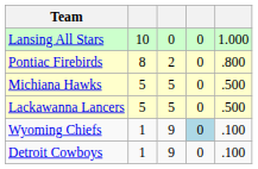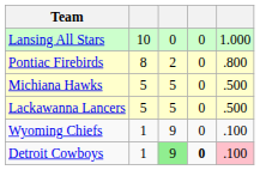Wyoming Chiefs | column 4: lightblue background -> no background
Detroit Cowboys | column 3: no background -> lightgreen background
Detroit Cowboys | column 4: normal -> bold
Detroit Cowboys | column 5: no background -> pink background
